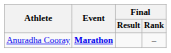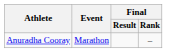Anuradha Cooray | Event: bold -> normal
